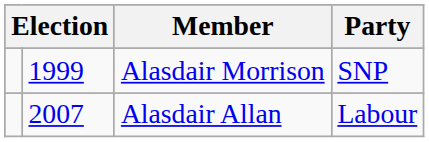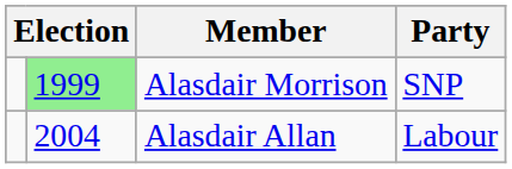Alasdair Morrison | column 2: no background -> lightgreen background
Alasdair Allan | column 2: 2007 -> 2004
